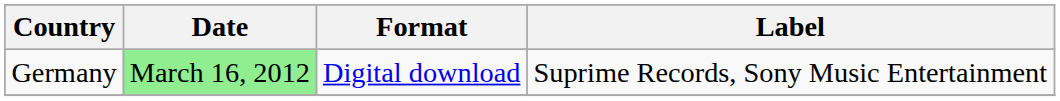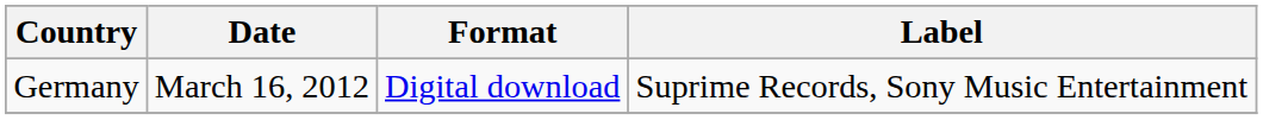Germany | Date: lightgreen background -> no background
